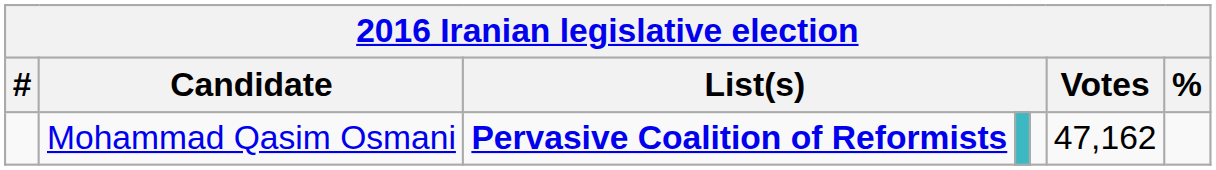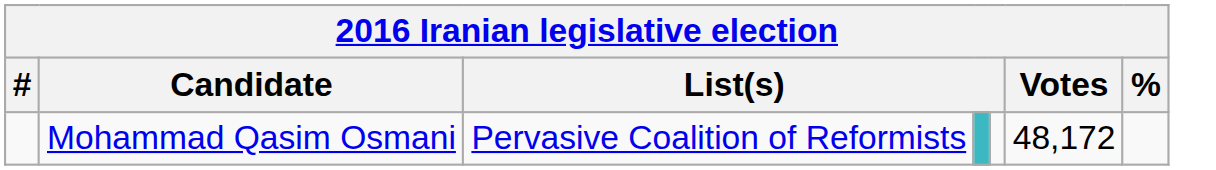Mohammad Qasim Osmani | column 3: bold -> normal
Mohammad Qasim Osmani | Votes: 47,162 -> 48,172
